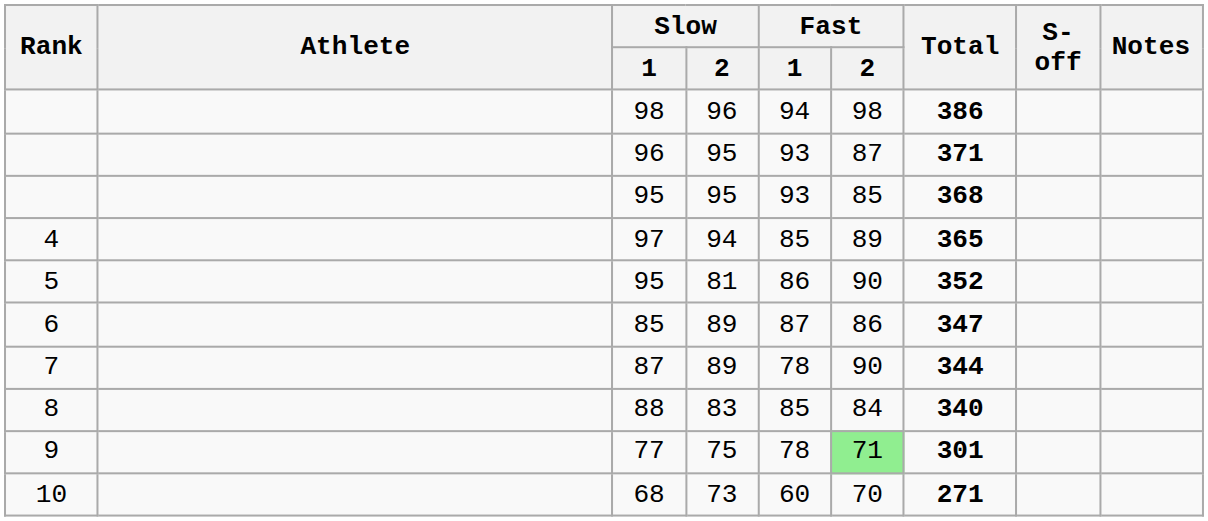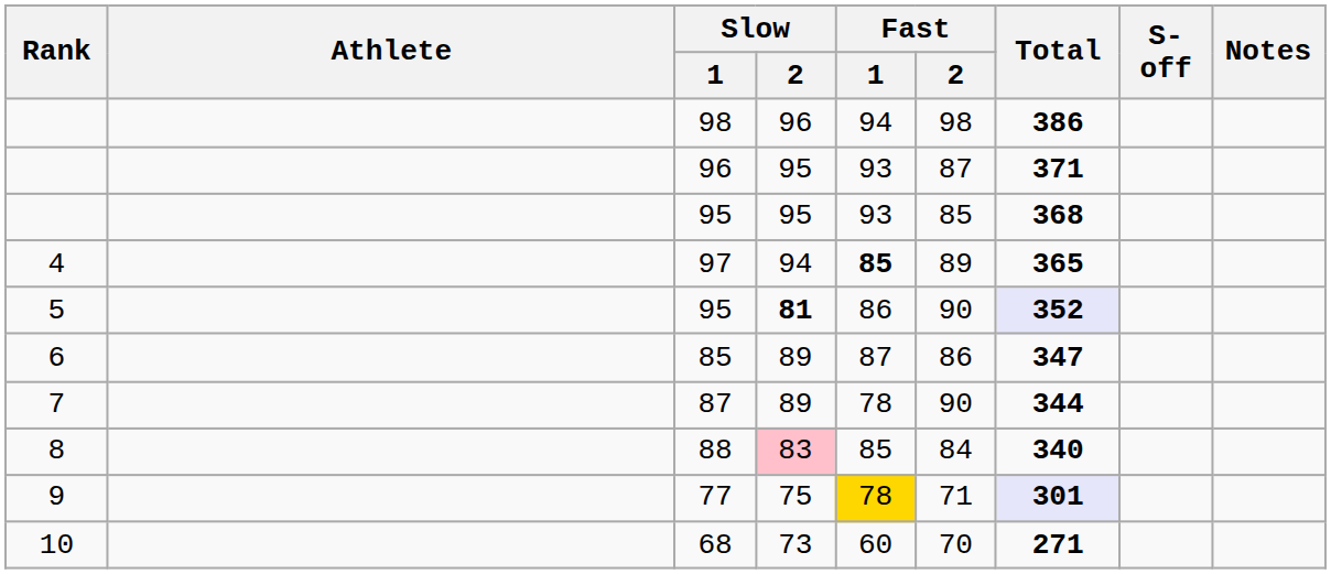97 | Fast / 1: normal -> bold
5 / 95 | Slow / 2: normal -> bold
5 / 95 | Total: no background -> lavender background
88 | Slow / 2: no background -> pink background
77 | Fast / 1: no background -> gold background
77 | Fast / 2: lightgreen background -> no background
77 | Total: no background -> lavender background
